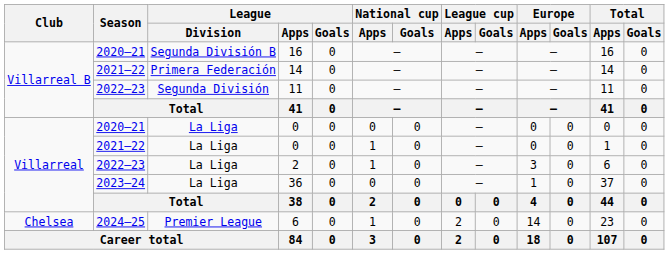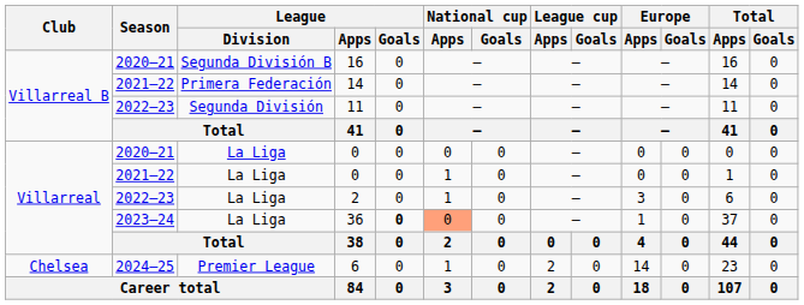36 | League / Goals: normal -> bold
36 | National cup / Apps: no background -> lightsalmon background
